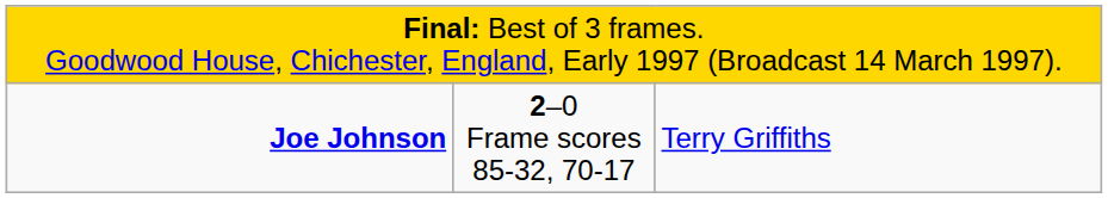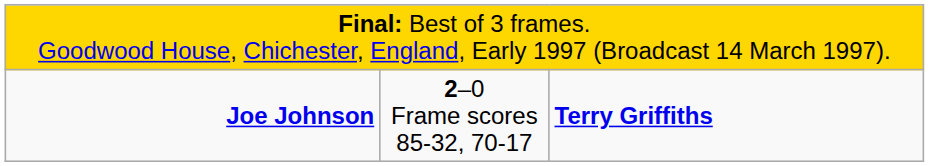Joe Johnson | column 3: normal -> bold
